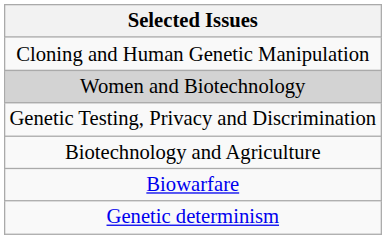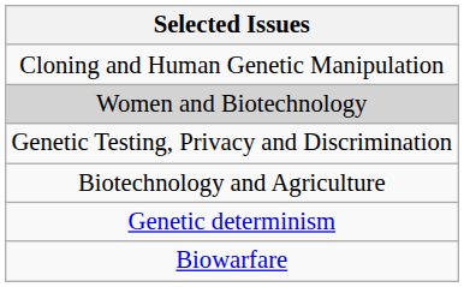row 6 | column 1: Biowarfare -> Genetic determinism
row 7 | column 1: Genetic determinism -> Biowarfare
